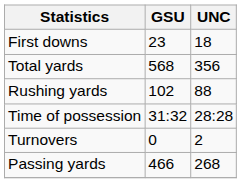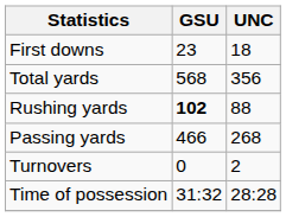Rushing yards | GSU: normal -> bold
rows swapped: Passing yards <-> Time of possession
